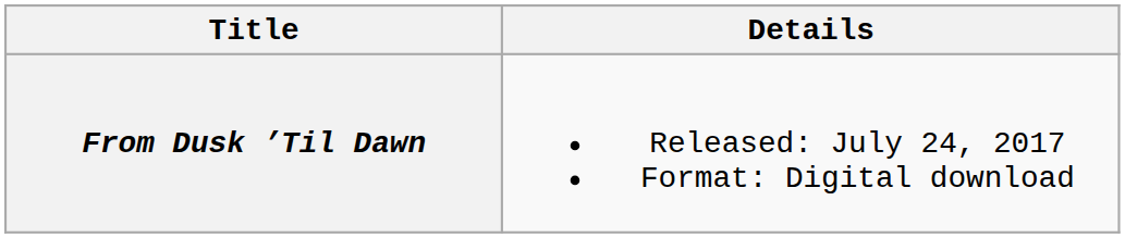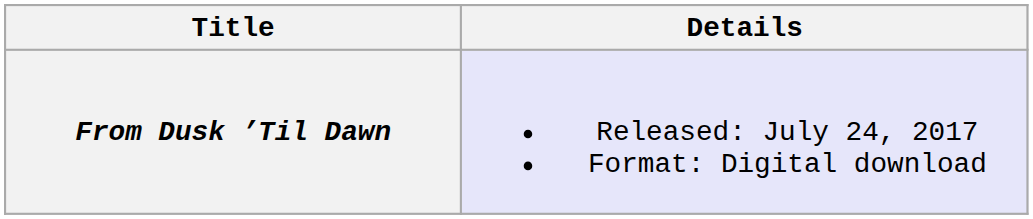From Dusk ’Til Dawn | Details: no background -> lavender background
